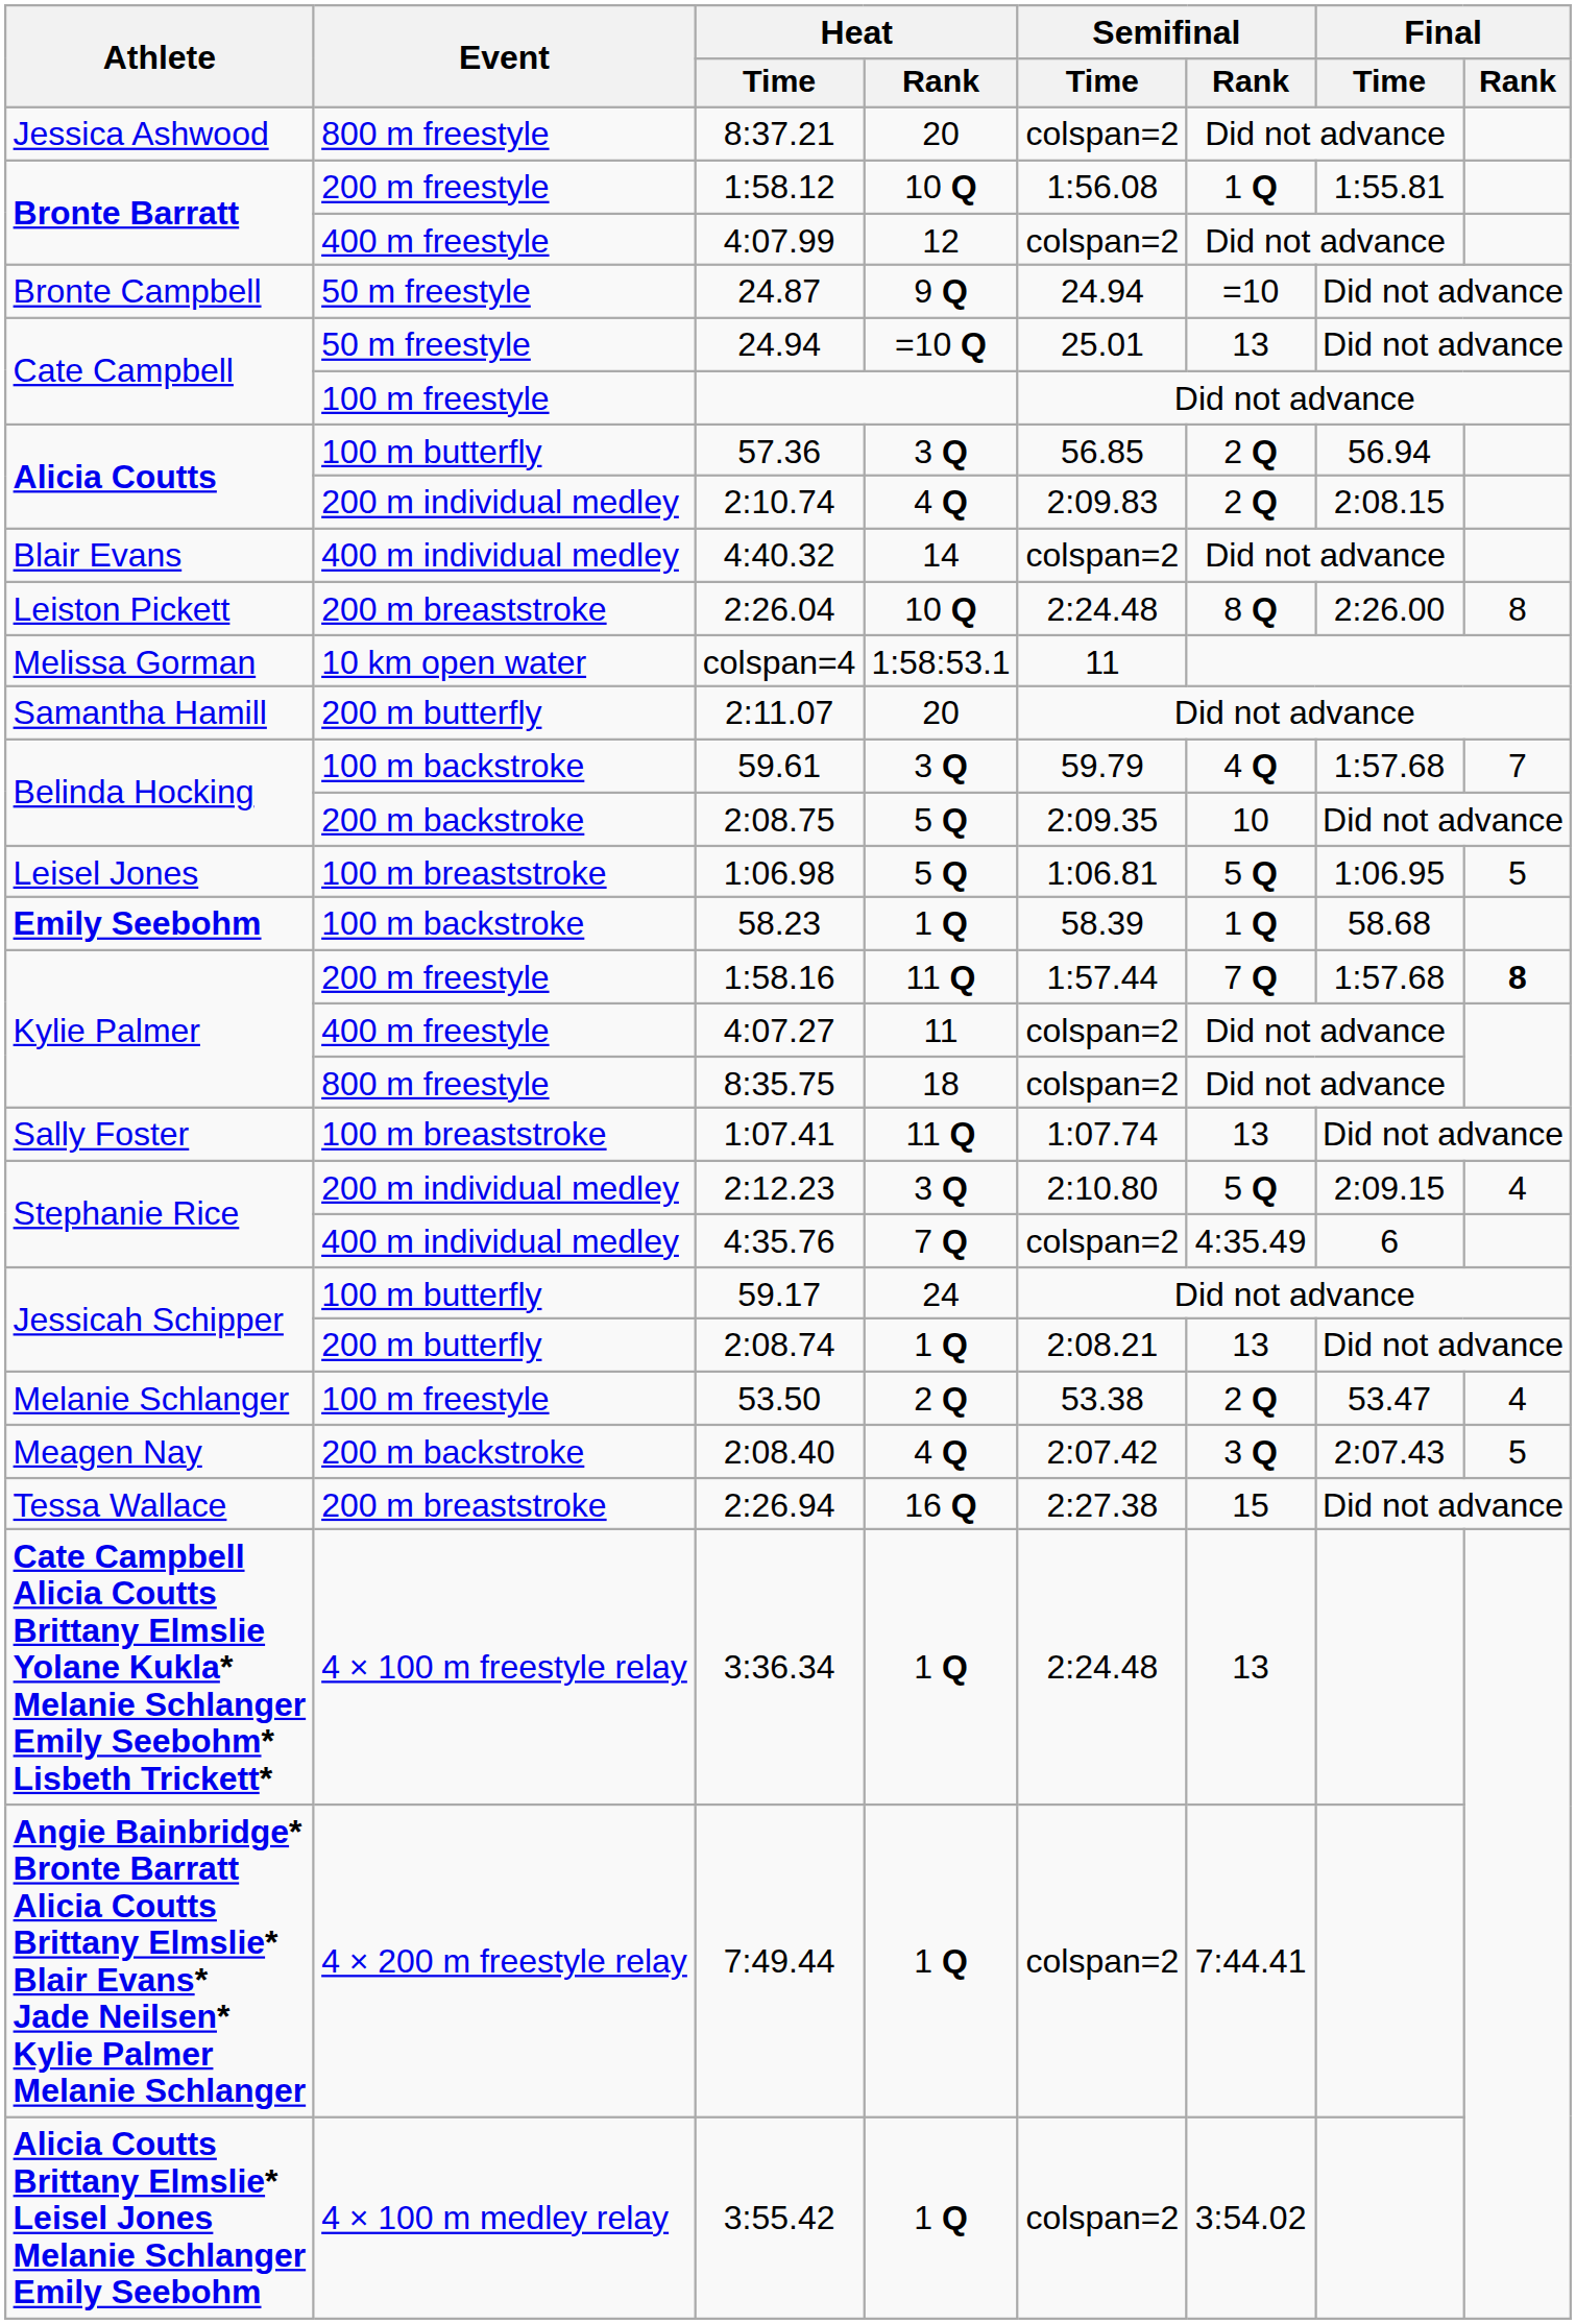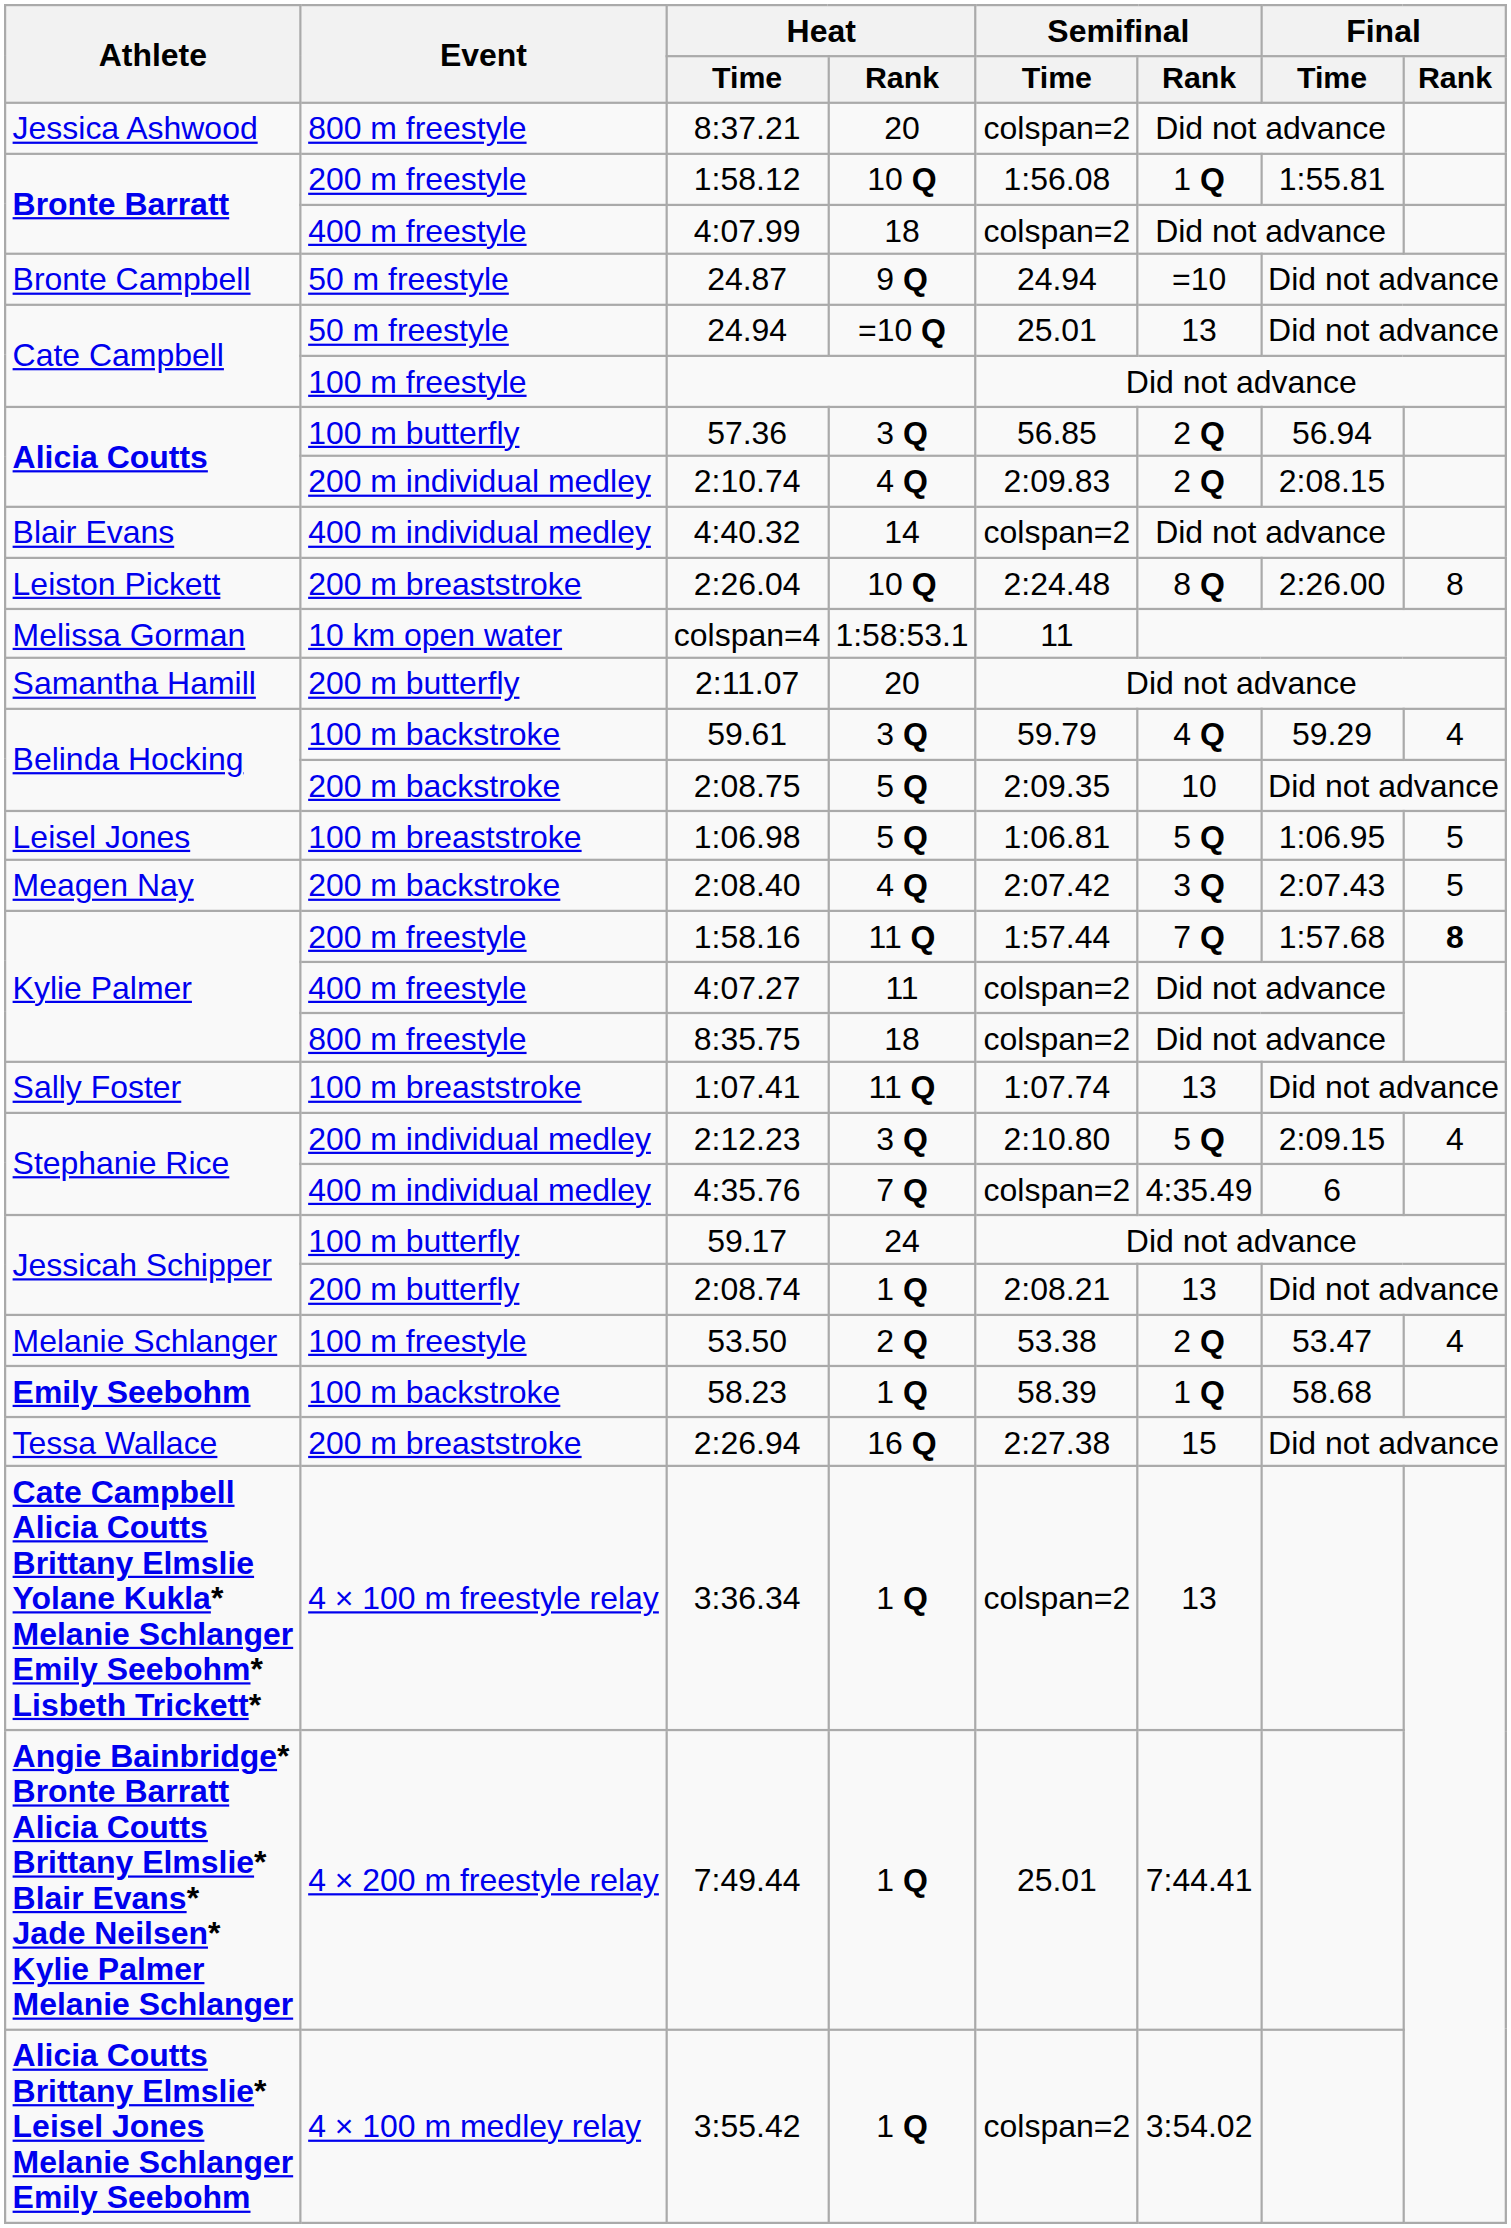4:07.99 | Heat / Rank: 12 -> 18
59.61 | Final / Time: 1:57.68 -> 59.29
59.61 | Final / Rank: 7 -> 4
rows swapped: 2:08.40 <-> 58.23
3:36.34 | Semifinal / Time: 2:24.48 -> colspan=2
7:49.44 | Semifinal / Time: colspan=2 -> 25.01
